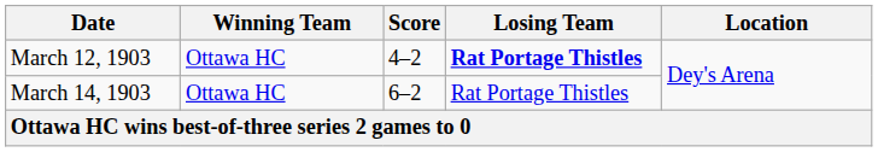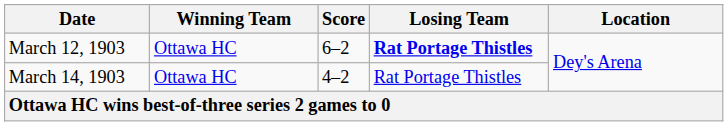March 12, 1903 | Score: 4–2 -> 6–2
March 14, 1903 | Score: 6–2 -> 4–2
